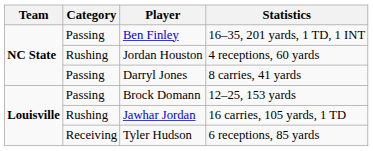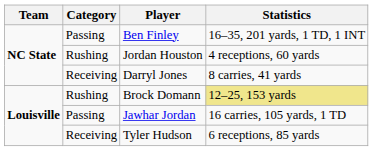Darryl Jones | Category: Passing -> Receiving
Brock Domann | Category: Passing -> Rushing
Brock Domann | Statistics: no background -> khaki background
Jawhar Jordan | Category: Rushing -> Passing
